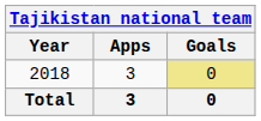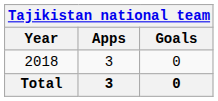2018 | Goals: khaki background -> no background
